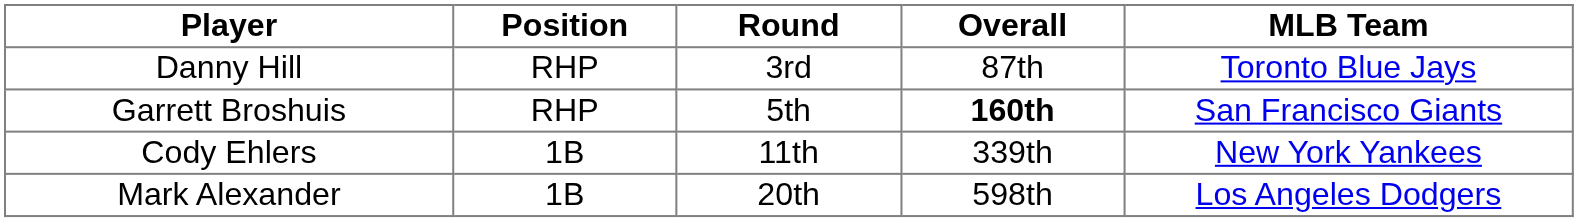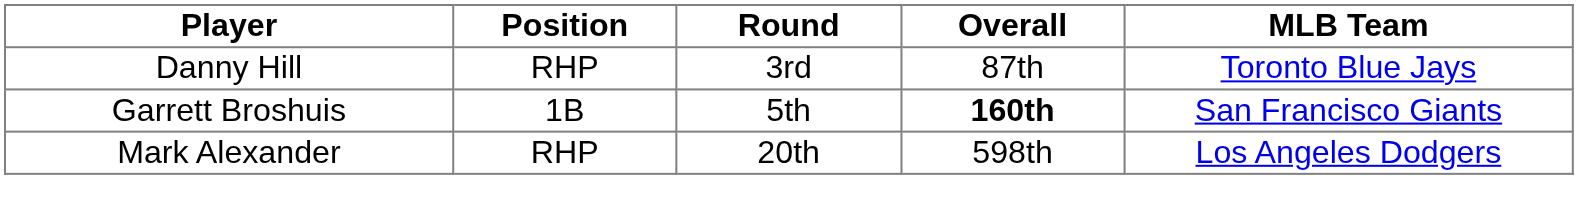Garrett Broshuis | Position: RHP -> 1B
- row: Cody Ehlers | 1B | 11th | 339th | New York Yankees
Mark Alexander | Position: 1B -> RHP
